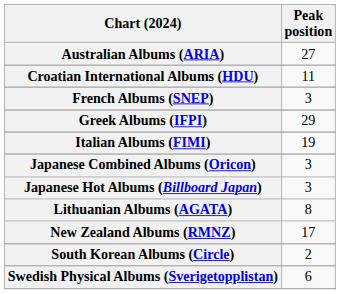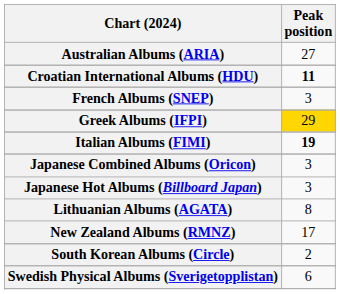Croatian International Albums (HDU) | Peak position: normal -> bold
Greek Albums (IFPI) | Peak position: no background -> gold background
Italian Albums (FIMI) | Peak position: normal -> bold
